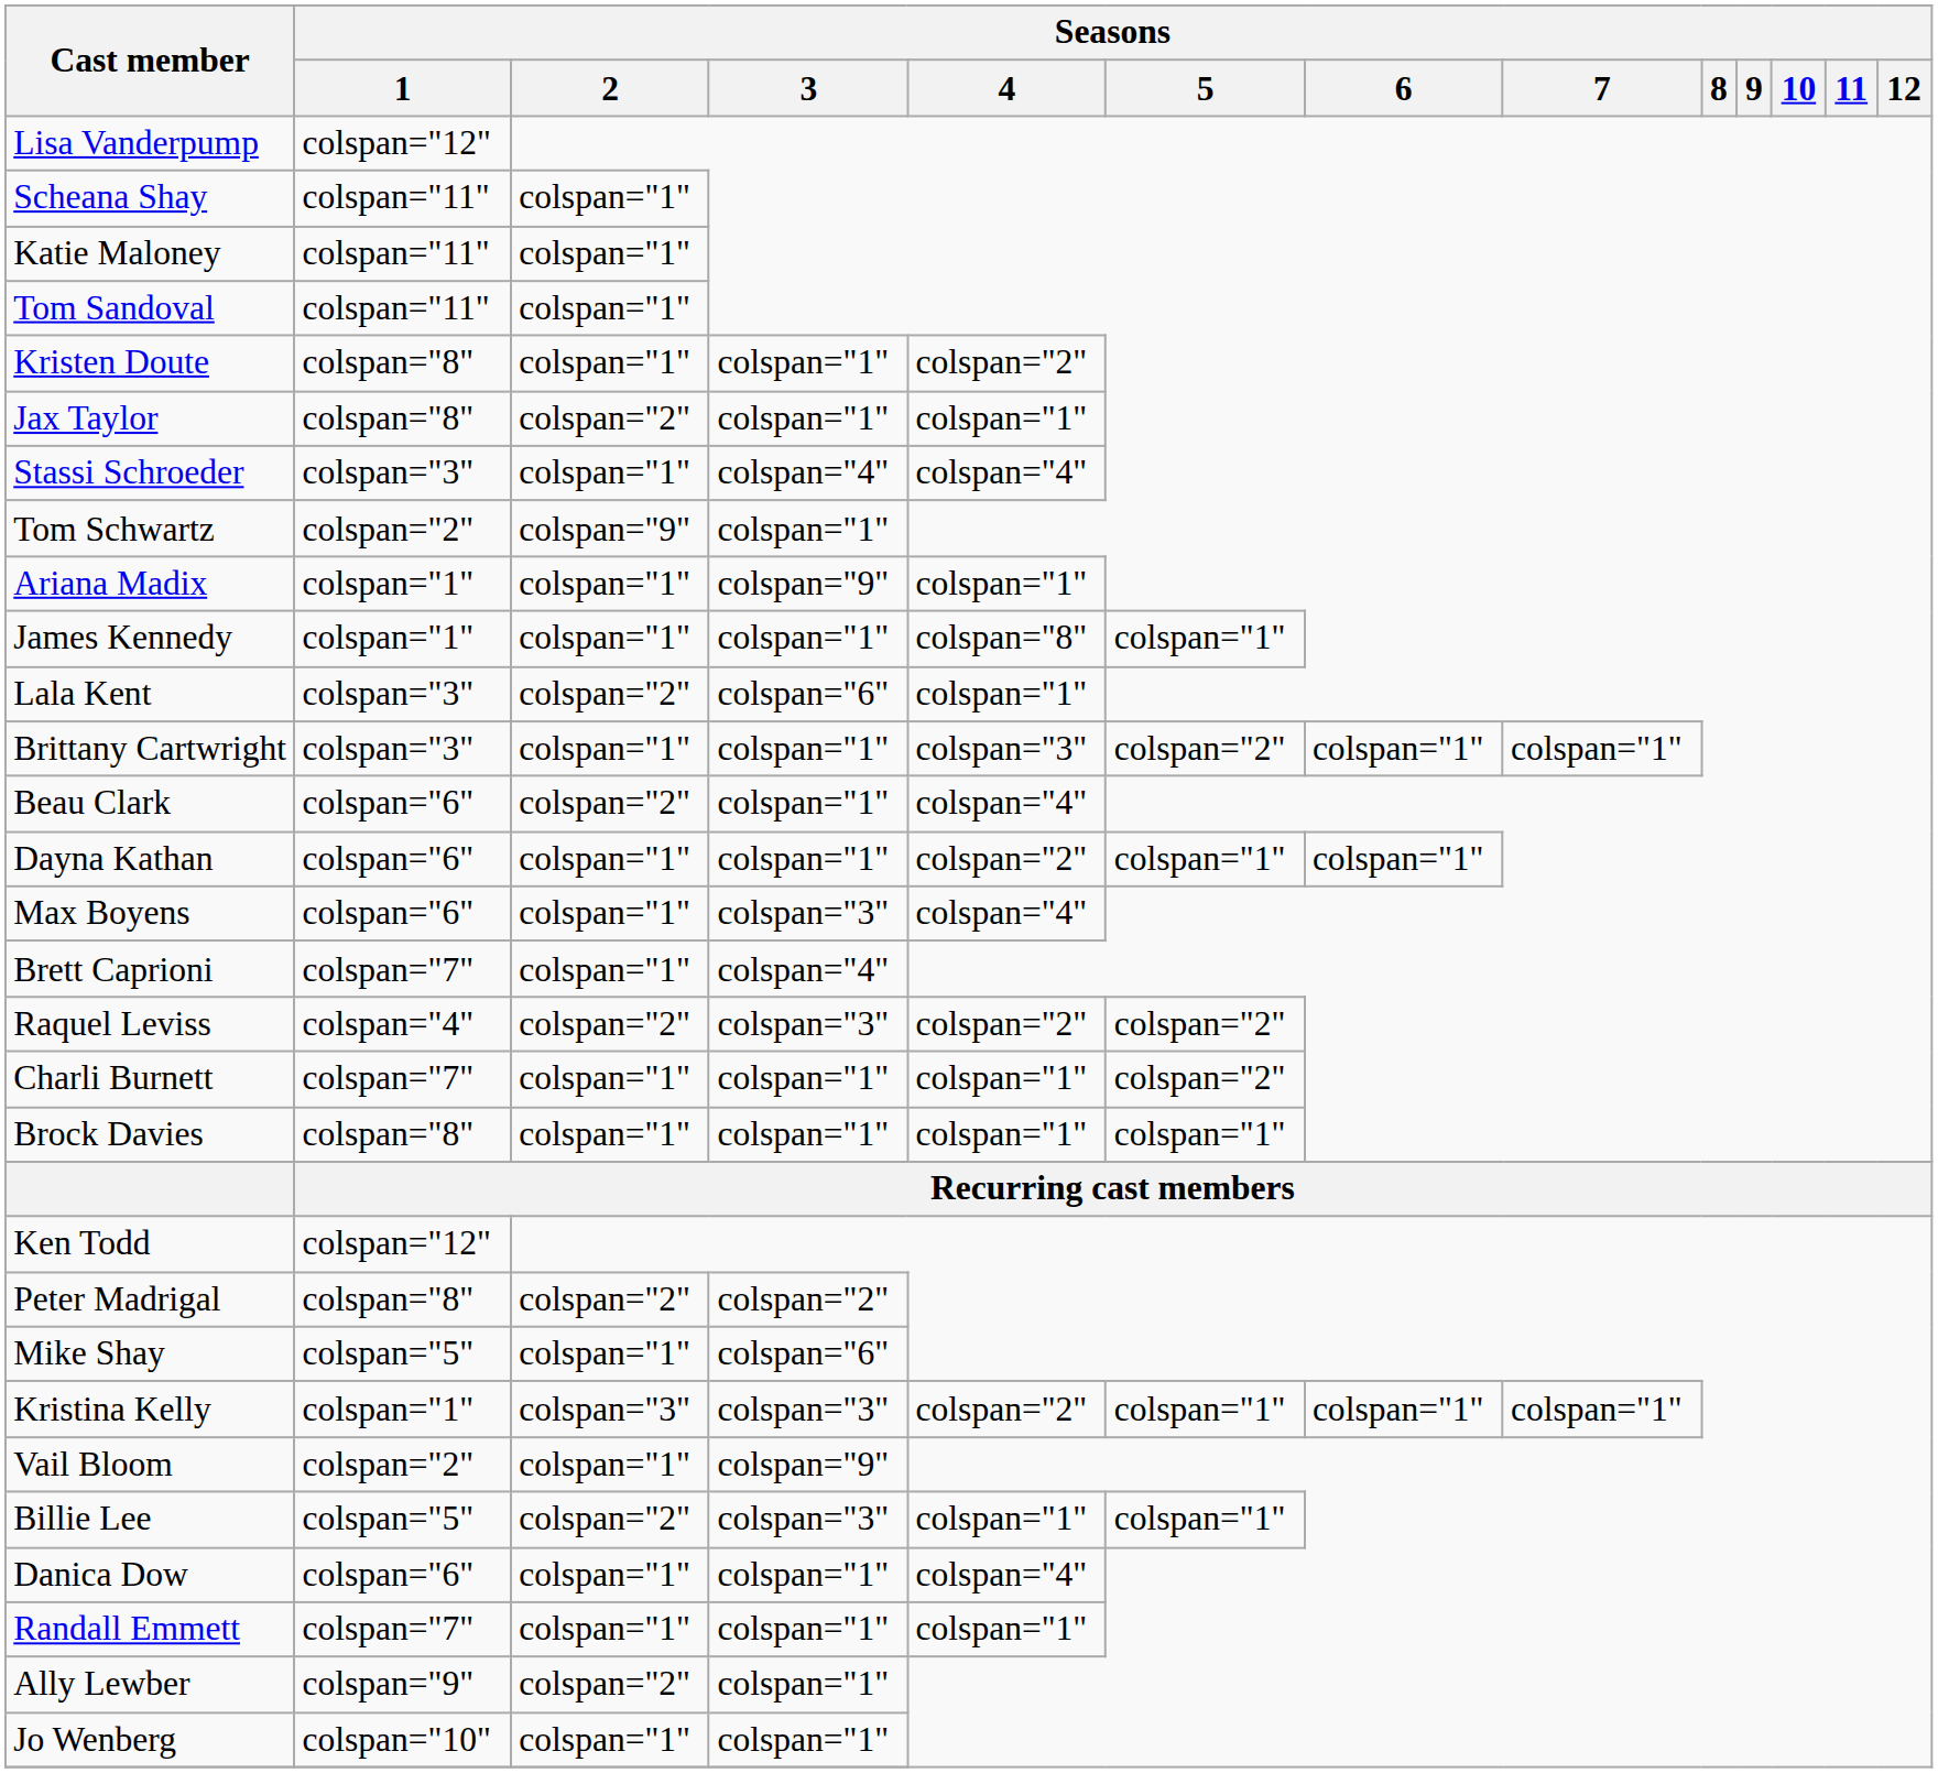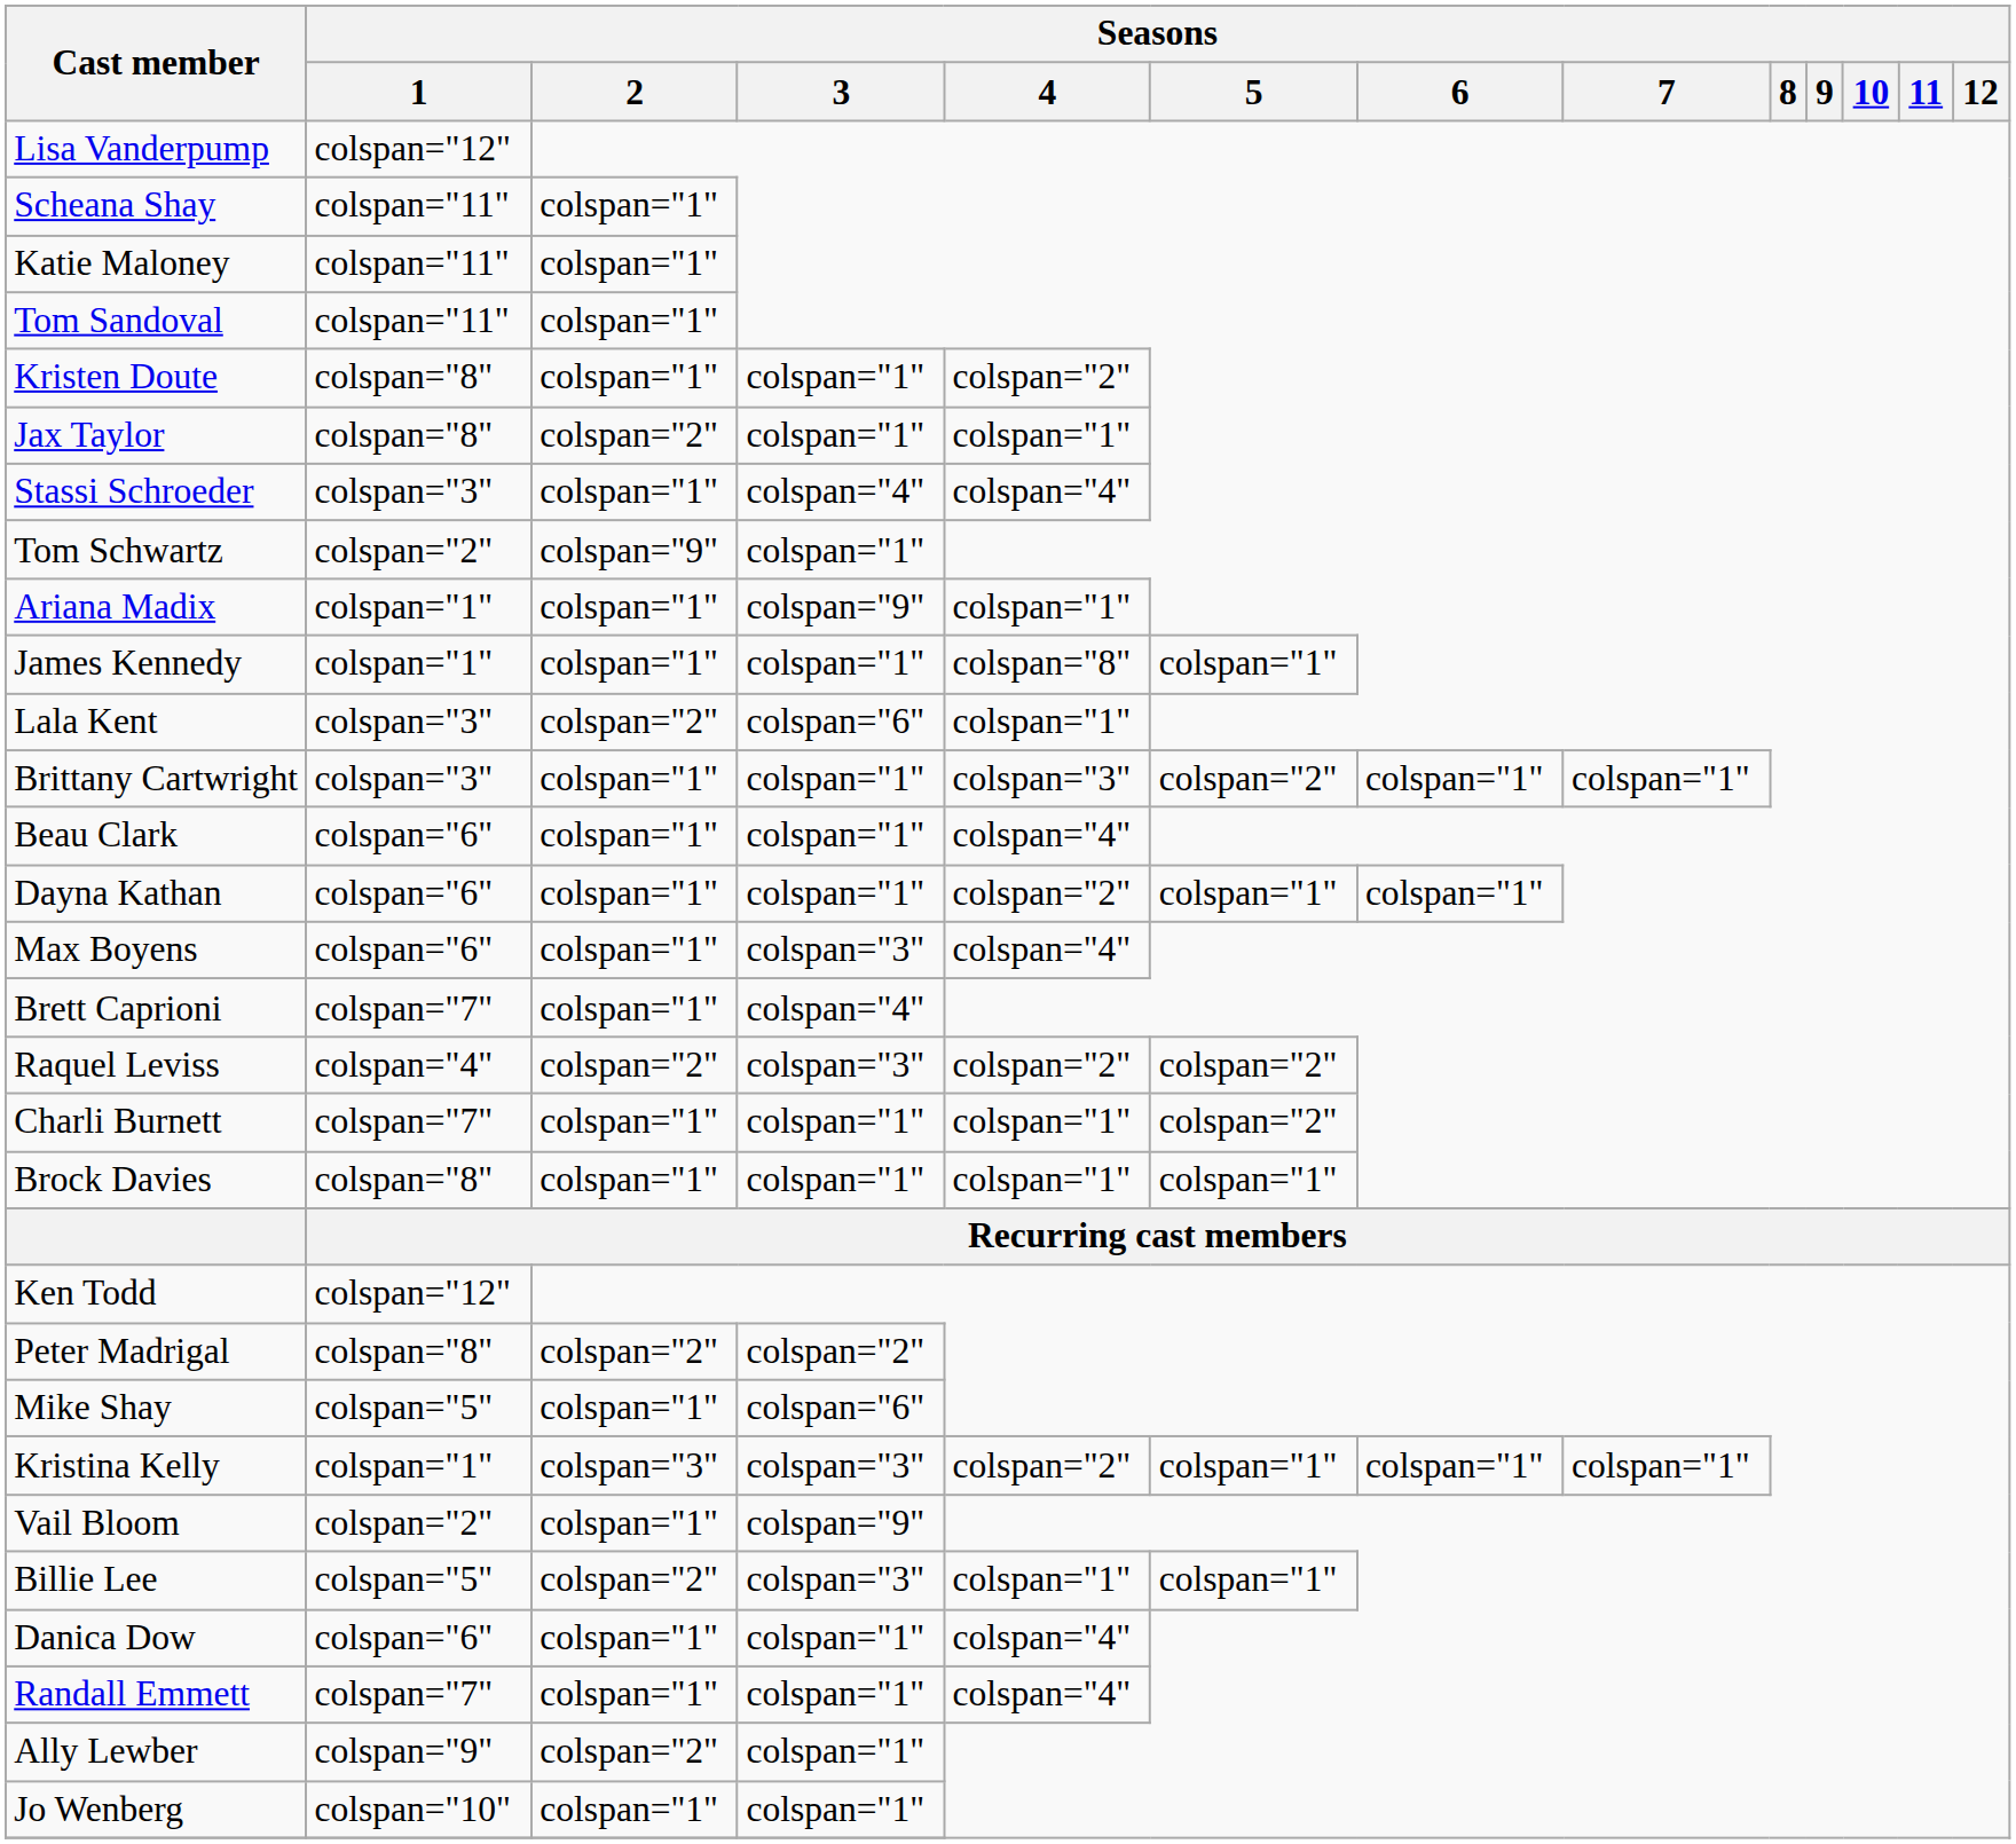Beau Clark | Seasons / 2: colspan="2" -> colspan="1"
Randall Emmett | Seasons / 4: colspan="1" -> colspan="4"
